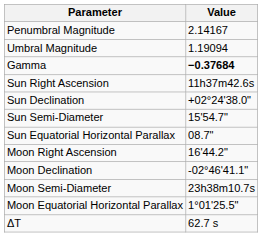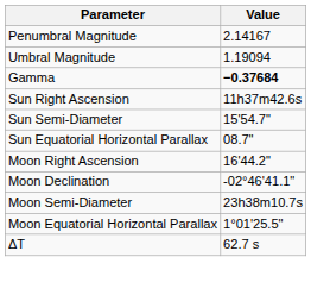- row: Sun Declination | +02°24'38.0"
